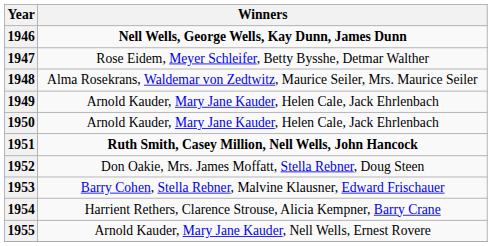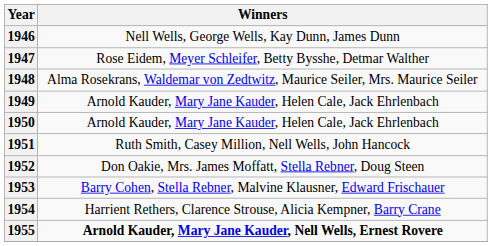1946 | Winners: bold -> normal
1951 | Winners: bold -> normal
1955 | Winners: normal -> bold
